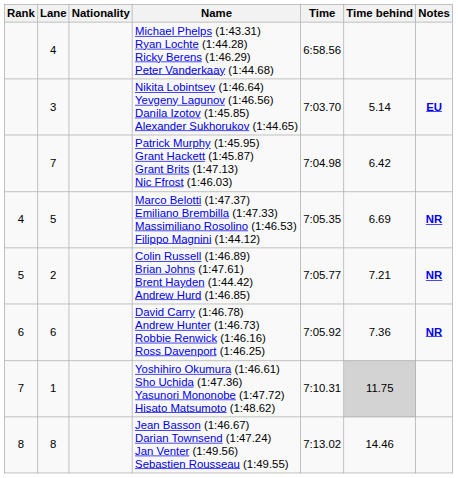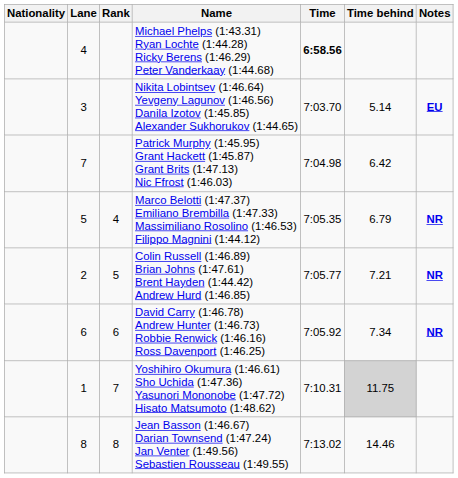columns swapped: Rank <-> Nationality
row 2 | Time: normal -> bold
row 5 | Time behind: 6.69 -> 6.79
row 7 | Time behind: 7.36 -> 7.34
